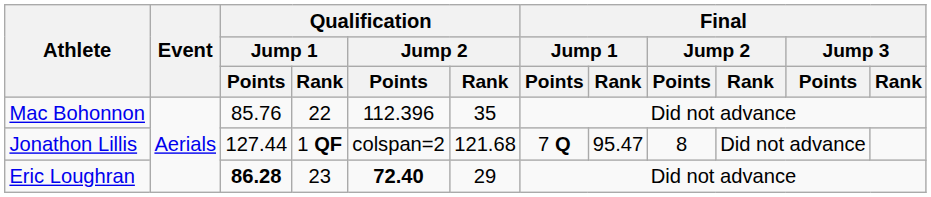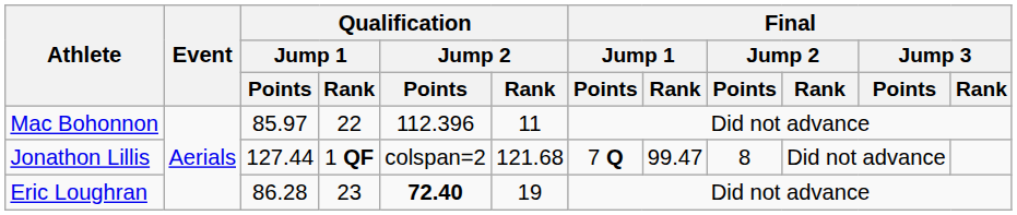Mac Bohonnon | Qualification / Jump 1 / Points: 85.76 -> 85.97
Mac Bohonnon | Qualification / Jump 2 / Rank: 35 -> 11
Jonathon Lillis | Final / Jump 1 / Rank: 95.47 -> 99.47
Eric Loughran | Qualification / Jump 1 / Points: bold -> normal
Eric Loughran | Qualification / Jump 2 / Rank: 29 -> 19
